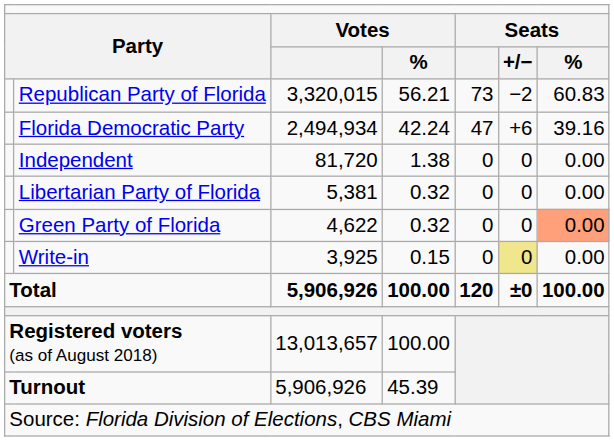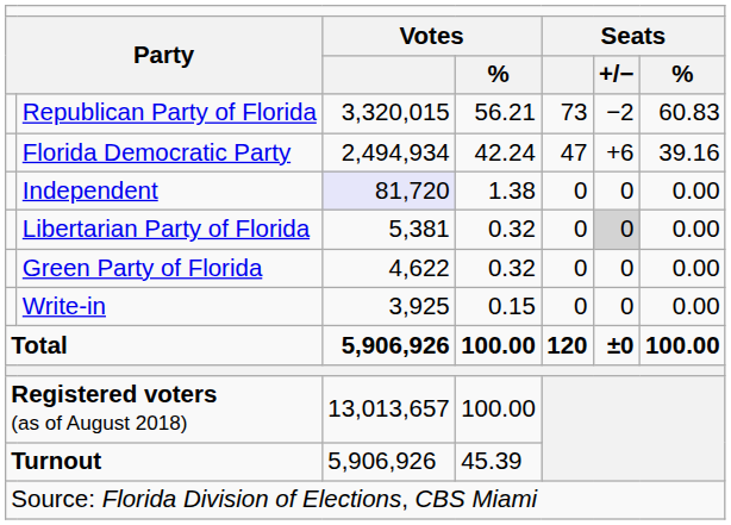Independent | column 3: no background -> lavender background
Libertarian Party of Florida | column 6: no background -> lightgrey background
Green Party of Florida | column 7: lightsalmon background -> no background
Write-in | column 6: khaki background -> no background
